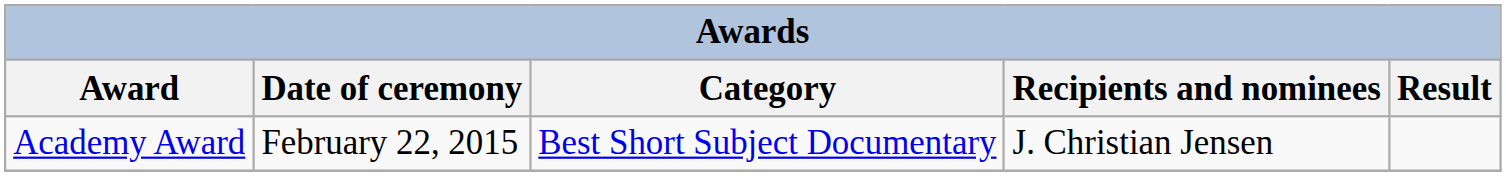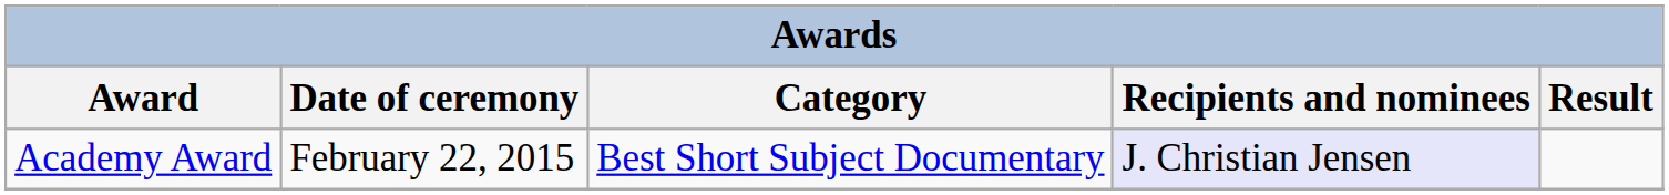Academy Award | Recipients and nominees: no background -> lavender background
